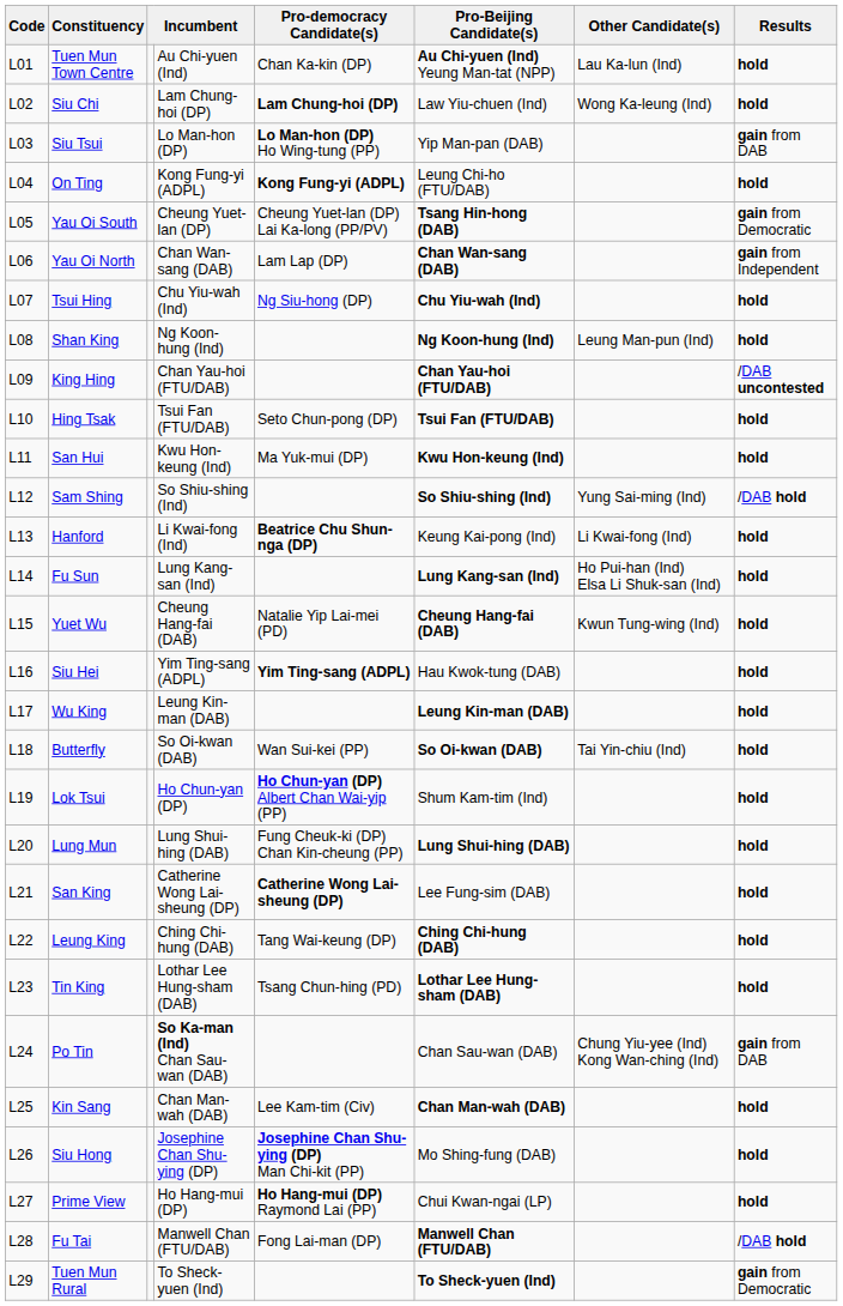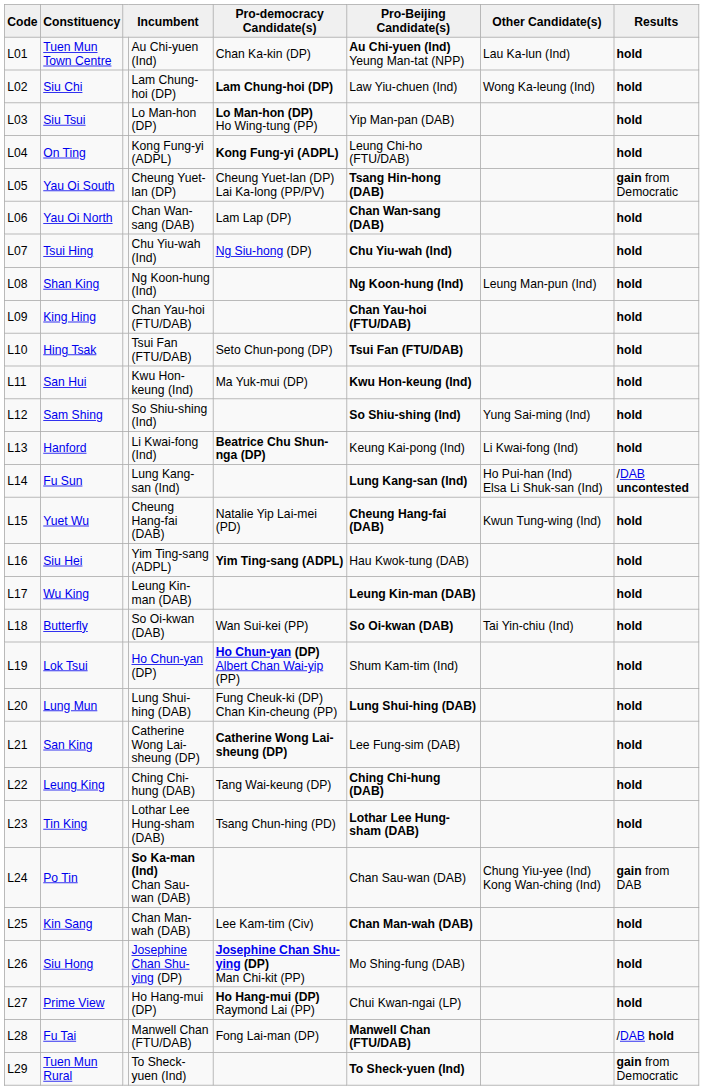Siu Tsui | column 8: gain from DAB -> hold
Yau Oi North | column 8: gain from Independent -> hold
King Hing | column 8: /DAB uncontested -> hold
Sam Shing | column 8: /DAB hold -> hold
Fu Sun | column 8: hold -> /DAB uncontested
